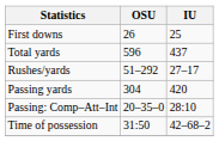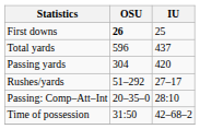First downs | OSU: normal -> bold
rows swapped: Rushes/yards <-> Passing yards
